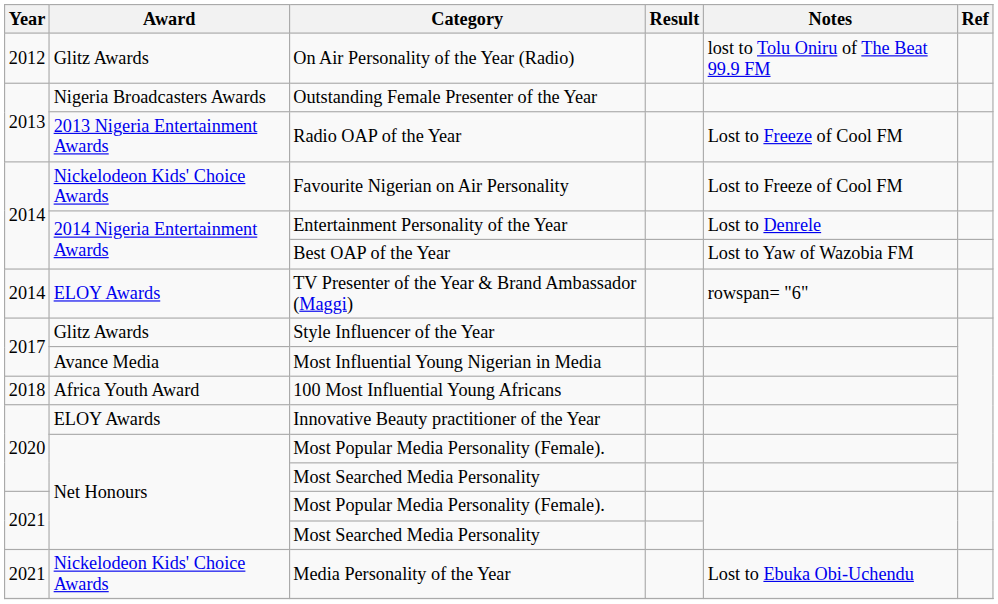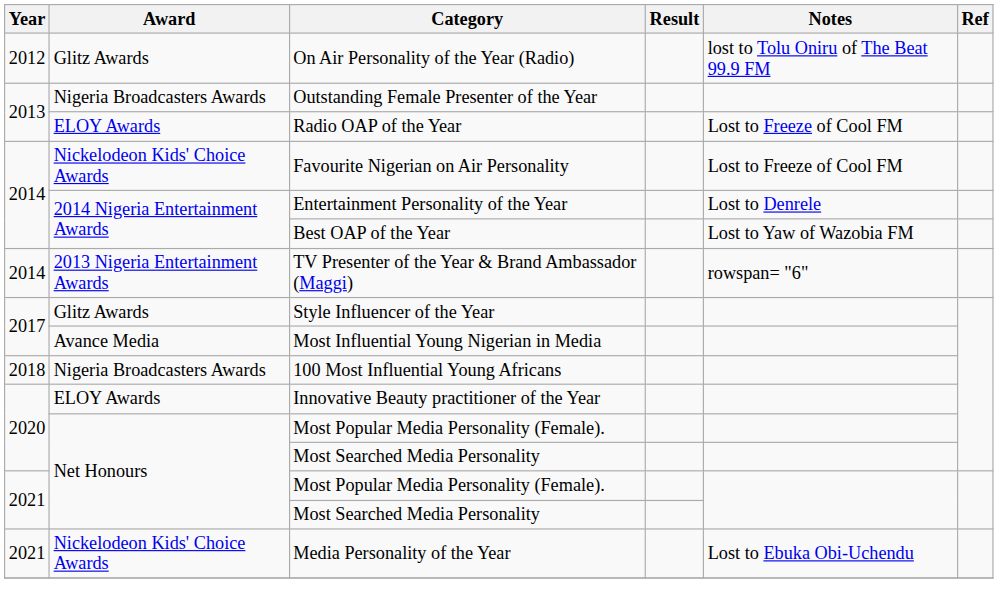Radio OAP of the Year | Award: 2013 Nigeria Entertainment Awards -> ELOY Awards
TV Presenter of the Year & Brand Ambassador (Maggi) | Award: ELOY Awards -> 2013 Nigeria Entertainment Awards
100 Most Influential Young Africans | Award: Africa Youth Award -> Nigeria Broadcasters Awards
